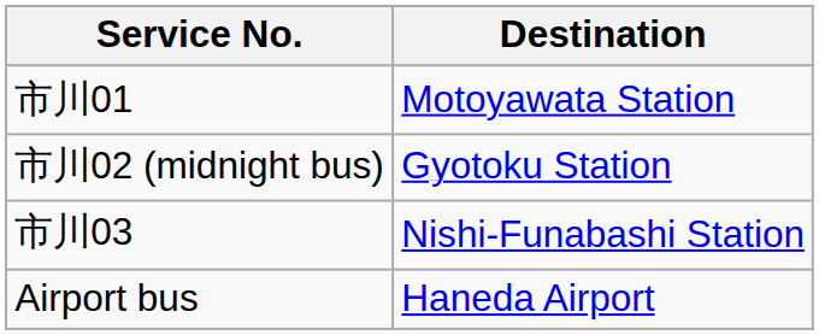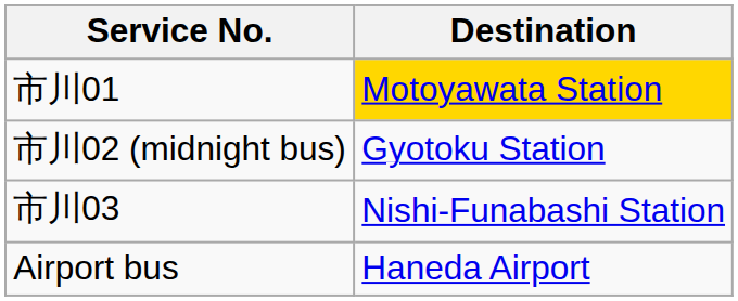市川01 | Destination: no background -> gold background
